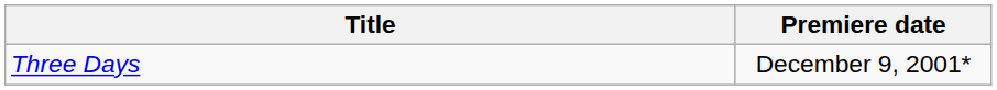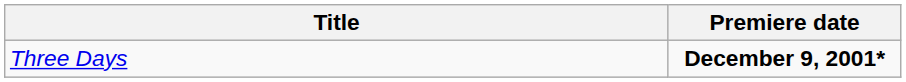Three Days | Premiere date: normal -> bold
